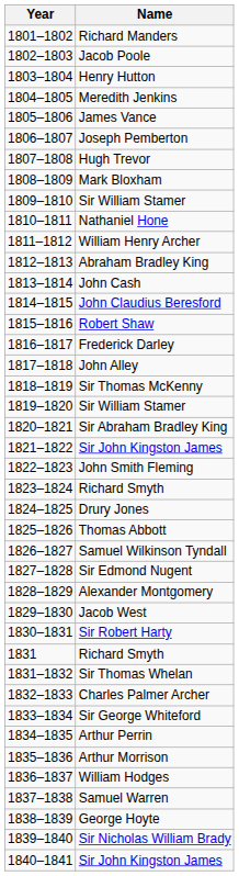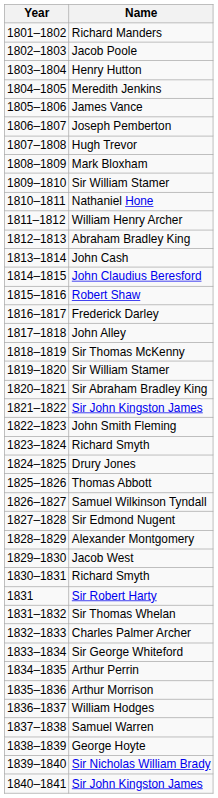row 31 | Name: Sir Robert Harty -> Richard Smyth
row 32 | Name: Richard Smyth -> Sir Robert Harty
